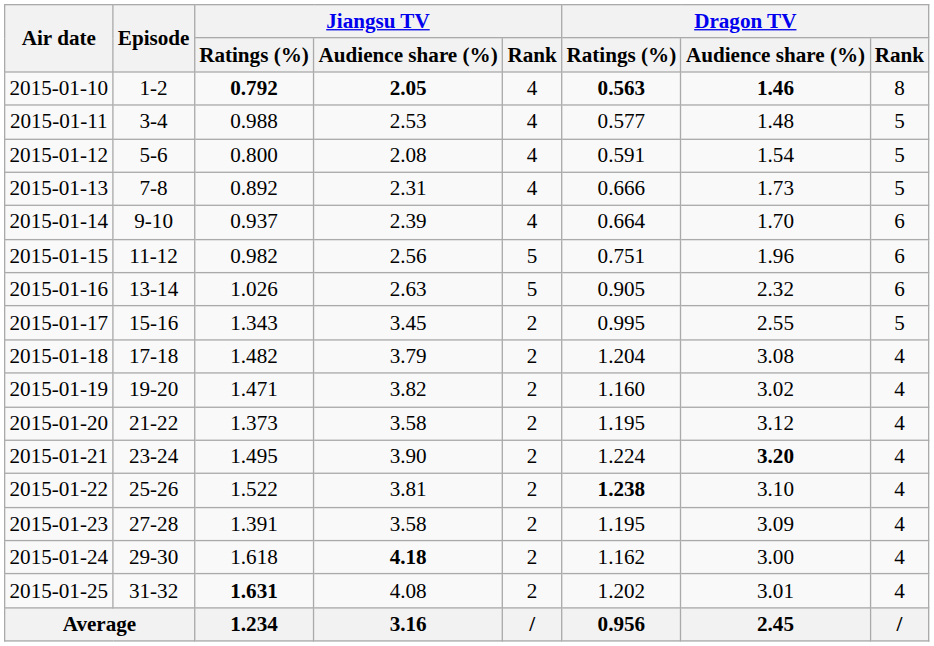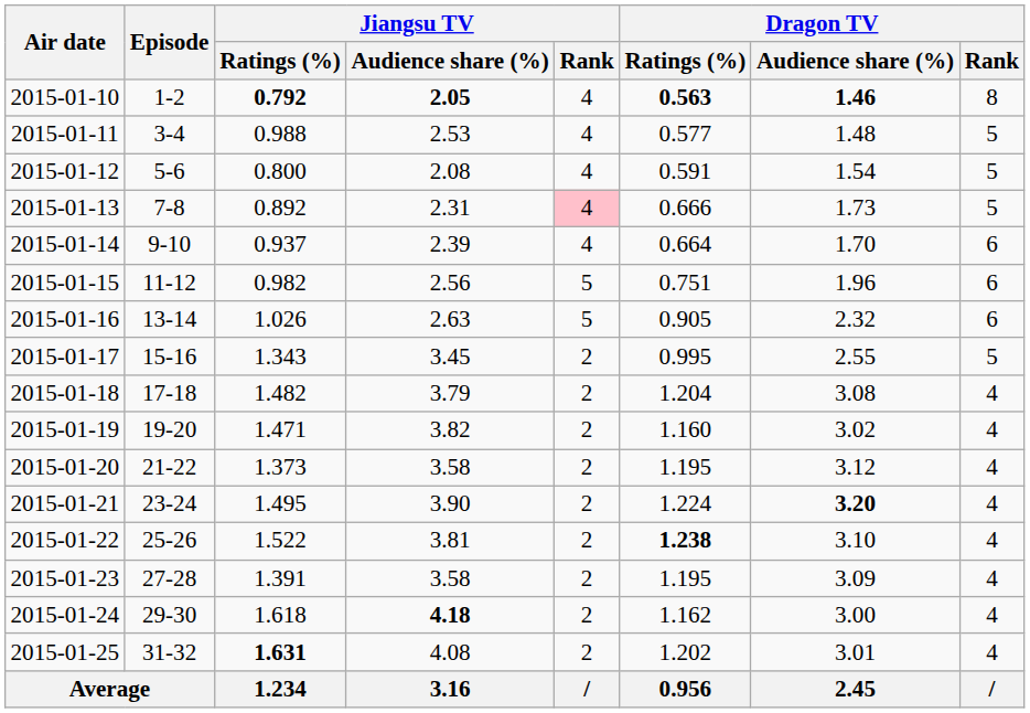2015-01-13 | Jiangsu TV / Rank: no background -> pink background
